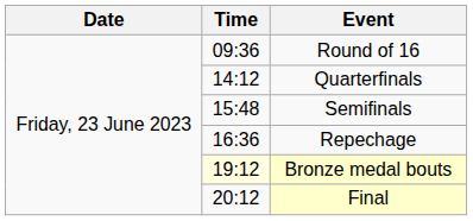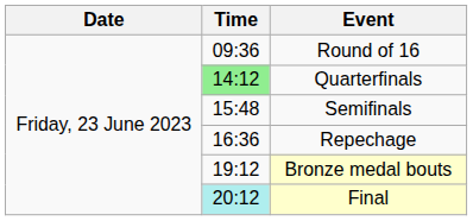Quarterfinals | Time: no background -> lightgreen background
Bronze medal bouts | Time: lightyellow background -> no background
Final | Time: no background -> paleturquoise background
